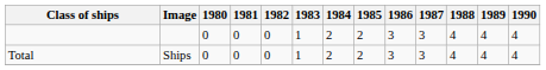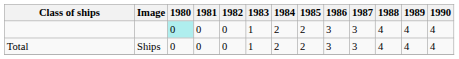row 2 | 1980: no background -> paleturquoise background
